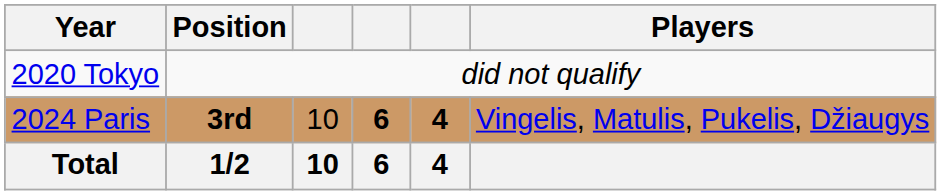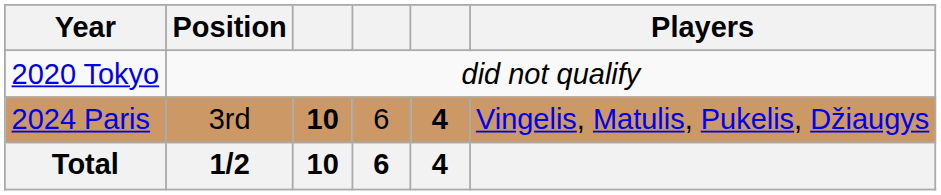2024 Paris | Position: bold -> normal
2024 Paris | column 3: normal -> bold
2024 Paris | column 4: bold -> normal
